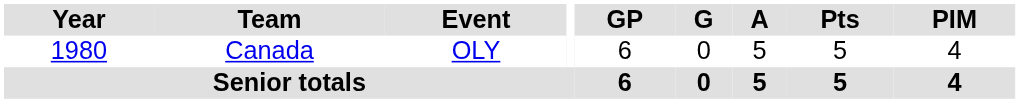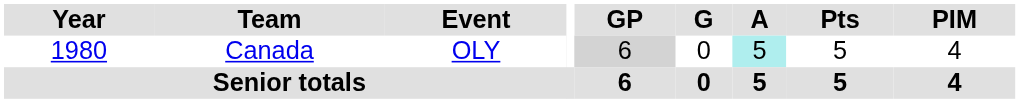Canada | GP: no background -> lightgrey background
Canada | A: no background -> paleturquoise background
